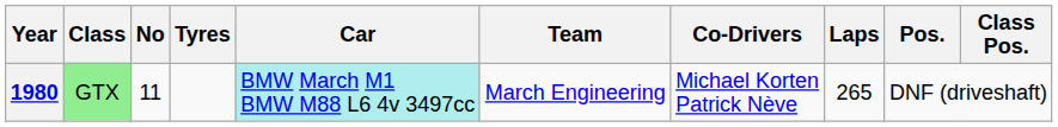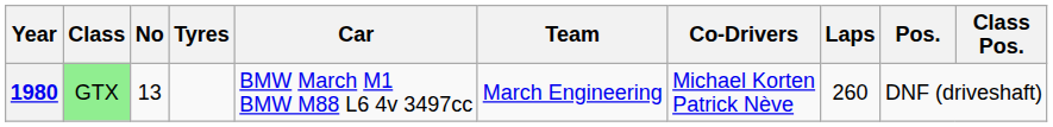1980 | No: 11 -> 13
1980 | Car: paleturquoise background -> no background
1980 | Laps: 265 -> 260
